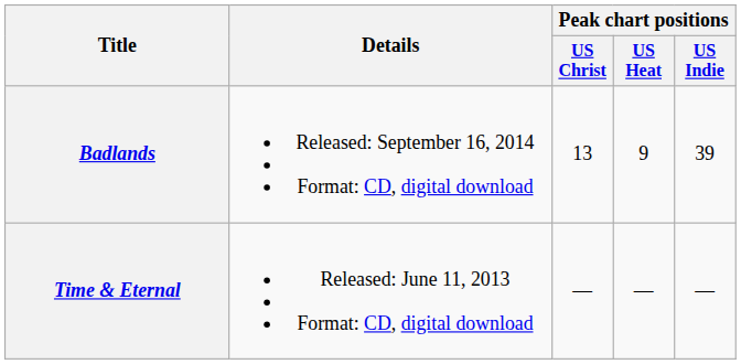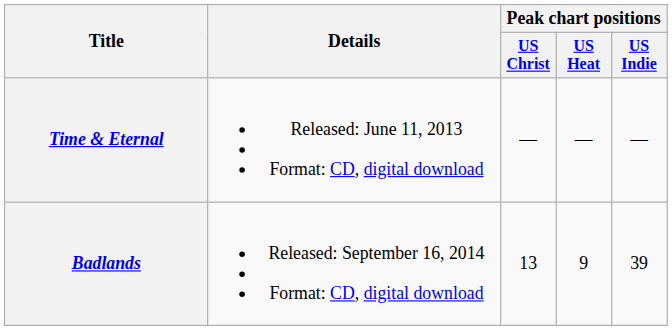rows swapped: Time & Eternal <-> Badlands
